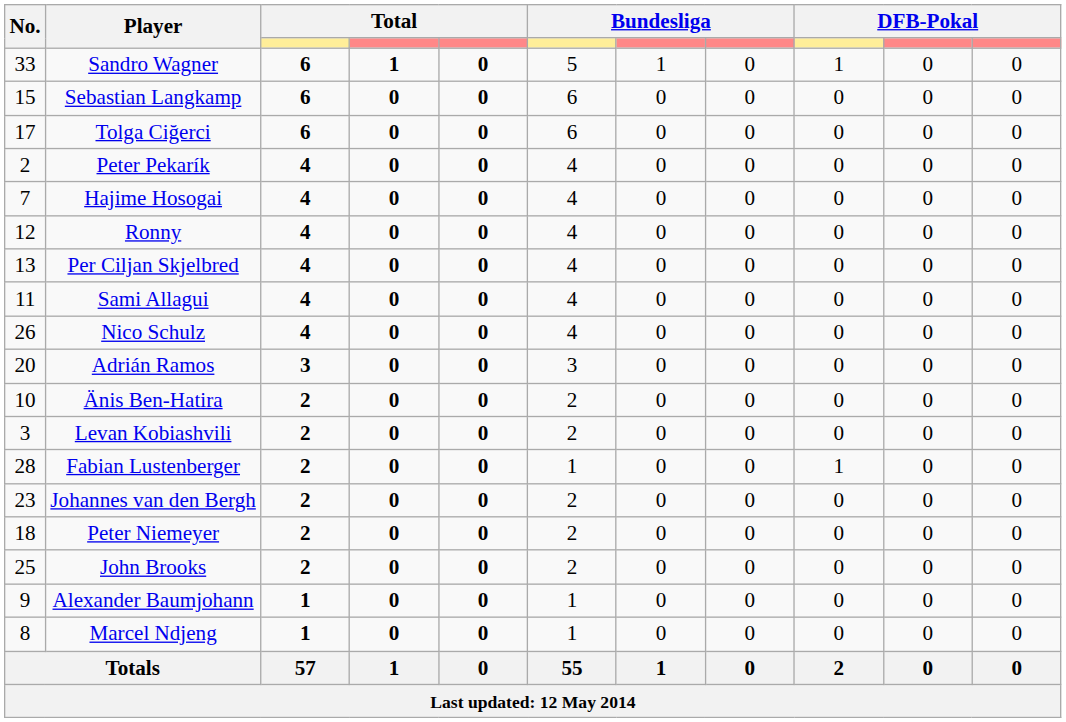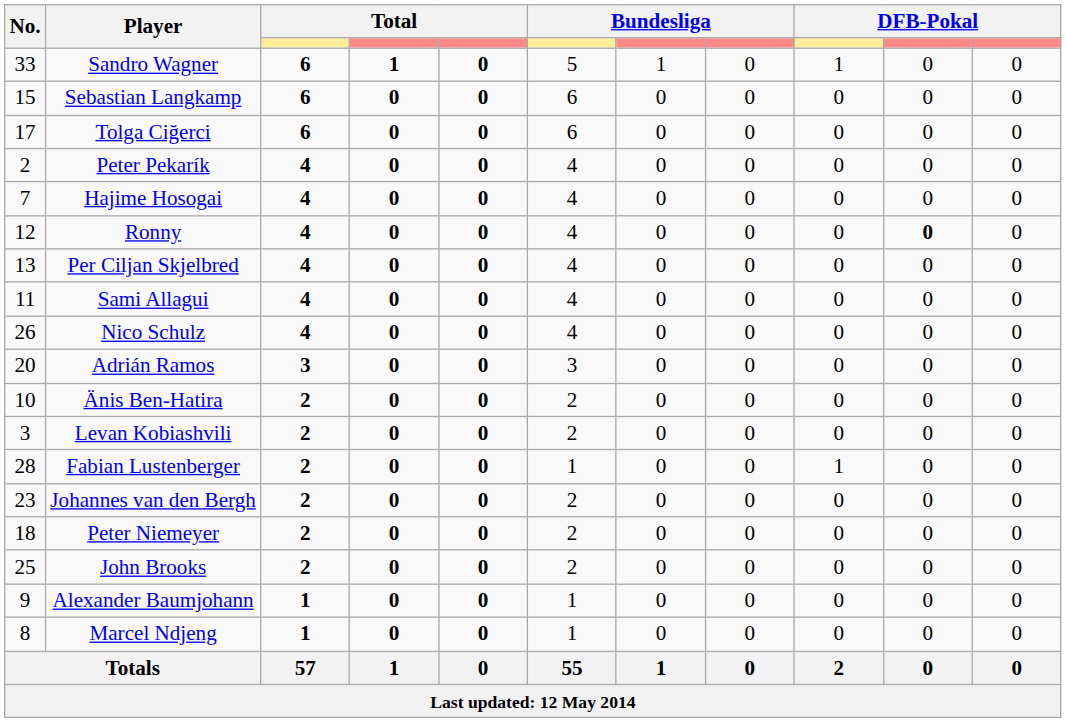Ronny | column 10: normal -> bold
